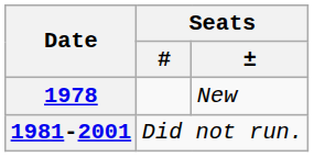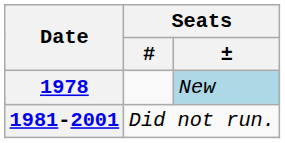1978 | Seats / ±: no background -> lightblue background
